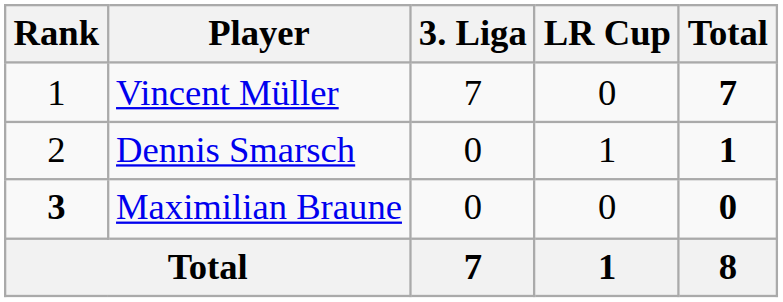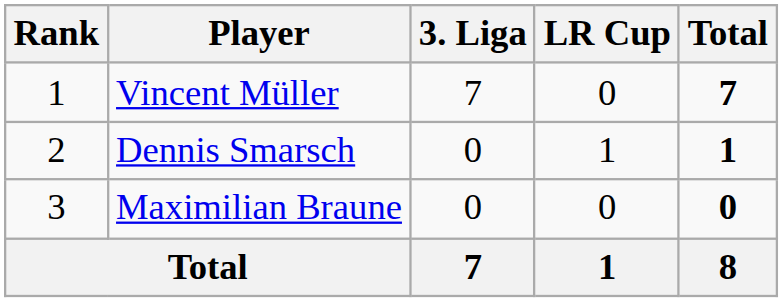Maximilian Braune | Rank: bold -> normal
